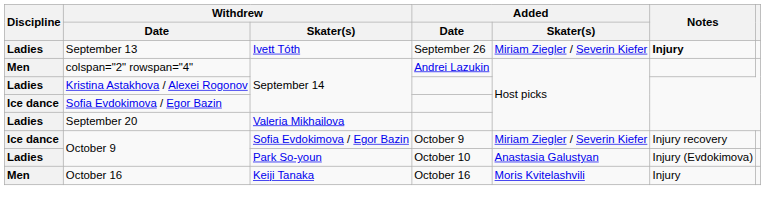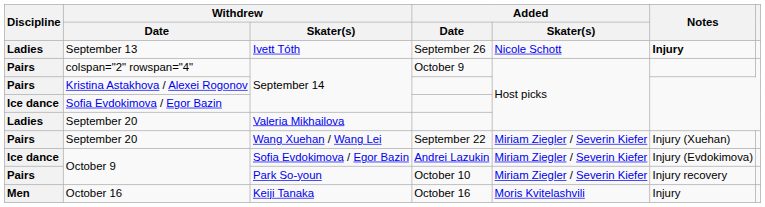September 13 | Added / Skater(s): Miriam Ziegler / Severin Kiefer -> Nicole Schott
colspan="2" rowspan="4" | Discipline: Men -> Pairs
colspan="2" rowspan="4" | Added / Date: Andrei Lazukin -> October 9
Kristina Astakhova / Alexei Rogonov | Discipline: Ladies -> Pairs
+ row: Pairs | September 20 | Wang Xuehan / Wang Lei | September 22 | Miriam Ziegler / Severin Kiefer | Injury (Xuehan)
October 9 / Sofia Evdokimova / Egor Bazin | Added / Date: October 9 -> Andrei Lazukin
October 9 / Sofia Evdokimova / Egor Bazin | Notes: Injury recovery -> Injury (Evdokimova)
October 9 / Park So-youn | Discipline: Ladies -> Pairs
October 9 / Park So-youn | Added / Skater(s): Anastasia Galustyan -> Miriam Ziegler / Severin Kiefer
October 9 / Park So-youn | Notes: Injury (Evdokimova) -> Injury recovery
